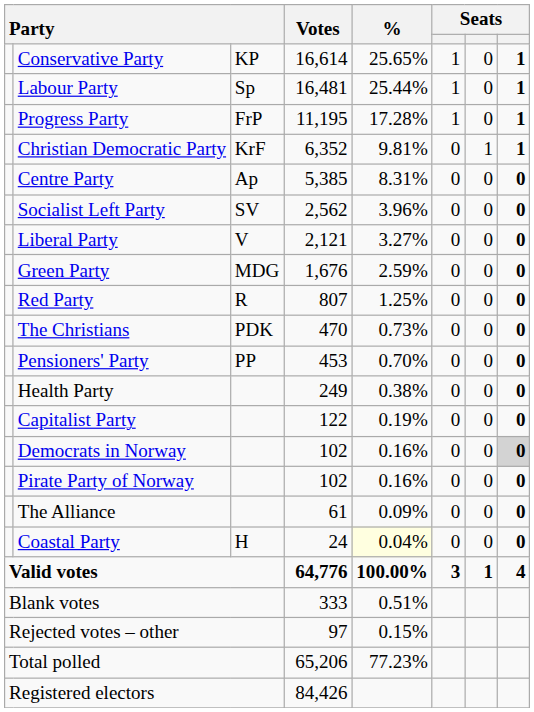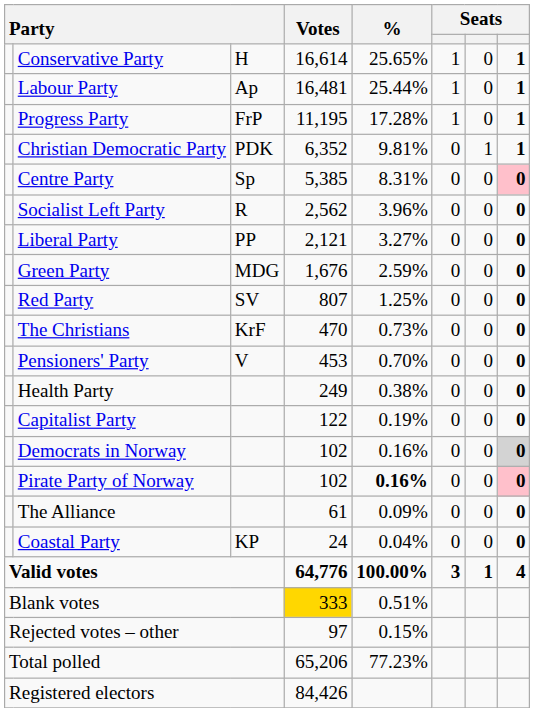Conservative Party | column 3: KP -> H
Labour Party | column 3: Sp -> Ap
Christian Democratic Party | column 3: KrF -> PDK
Centre Party | column 3: Ap -> Sp
Centre Party | column 8: no background -> pink background
Socialist Left Party | column 3: SV -> R
Liberal Party | column 3: V -> PP
Red Party | column 3: R -> SV
The Christians | column 3: PDK -> KrF
Pensioners' Party | column 3: PP -> V
Pirate Party of Norway | %: normal -> bold
Pirate Party of Norway | column 8: no background -> pink background
Coastal Party | column 3: H -> KP
Coastal Party | %: lightyellow background -> no background
Blank votes | Votes: no background -> gold background
